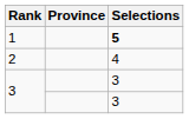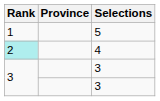1 | Selections: bold -> normal
2 | Rank: no background -> paleturquoise background
